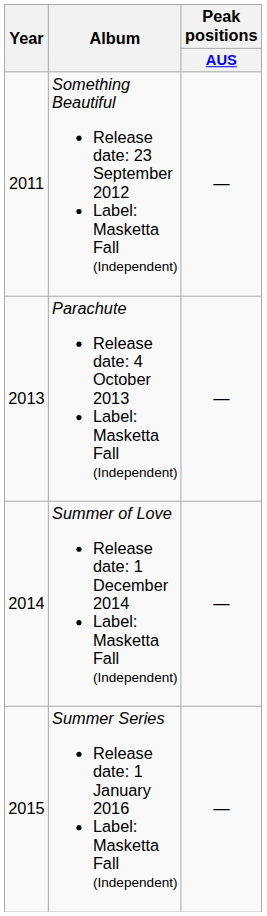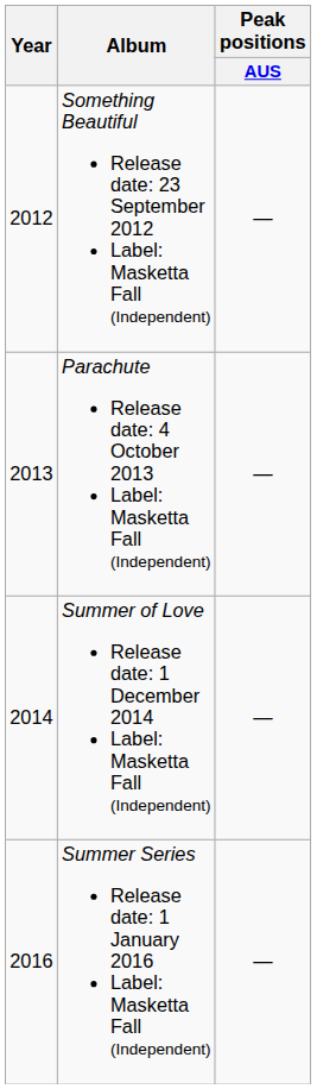row 3 | Year: 2011 -> 2012
row 6 | Year: 2015 -> 2016
